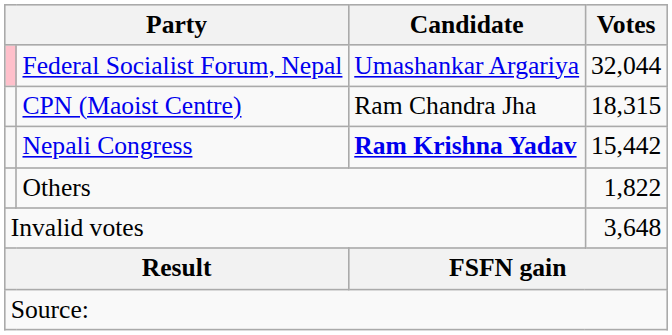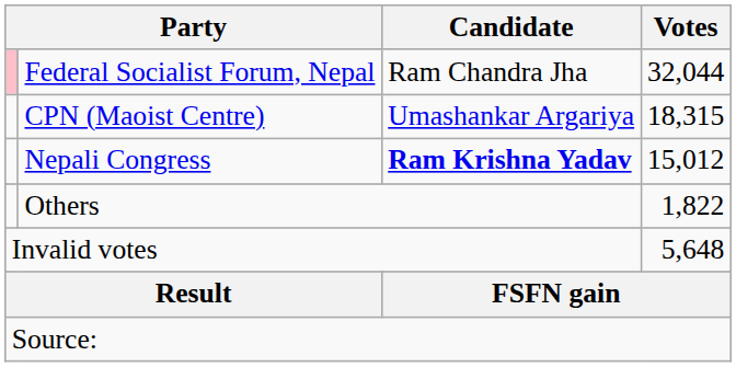Federal Socialist Forum, Nepal | Candidate: Umashankar Argariya -> Ram Chandra Jha
CPN (Maoist Centre) | Candidate: Ram Chandra Jha -> Umashankar Argariya
Nepali Congress | Votes: 15,442 -> 15,012
Invalid votes | Votes: 3,648 -> 5,648
